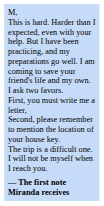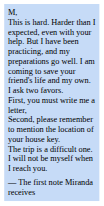row 2 | column 1: bold -> normal
